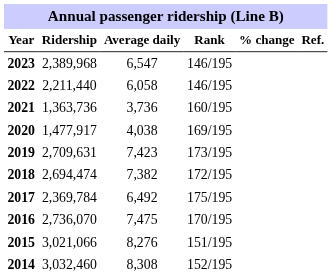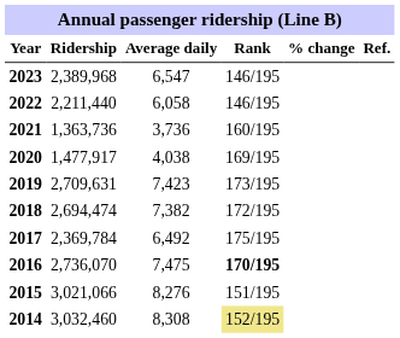2016 | Rank: normal -> bold
2014 | Rank: no background -> khaki background
